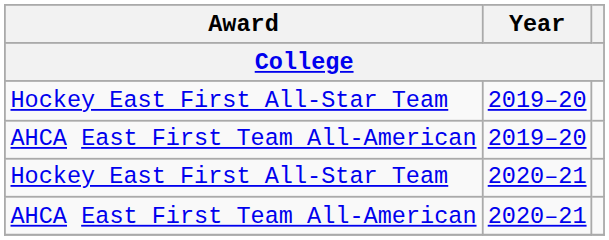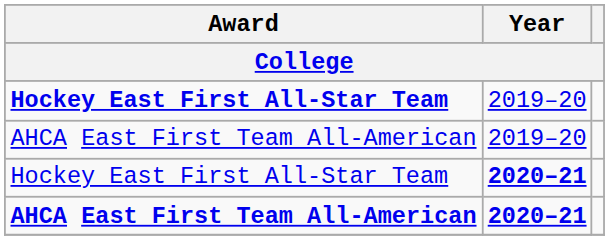row 3 | Award: normal -> bold
row 5 | Year: normal -> bold
row 6 | Award: normal -> bold
row 6 | Year: normal -> bold
